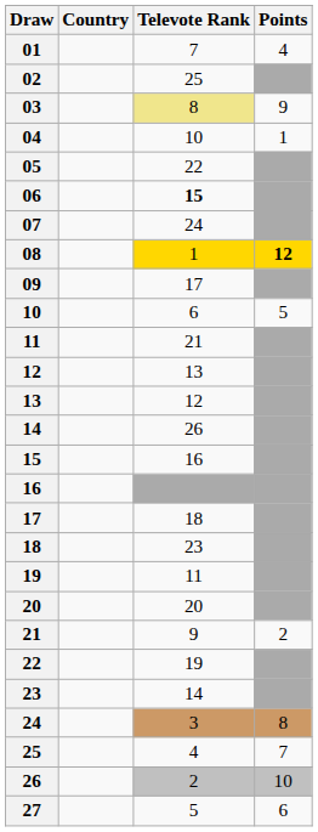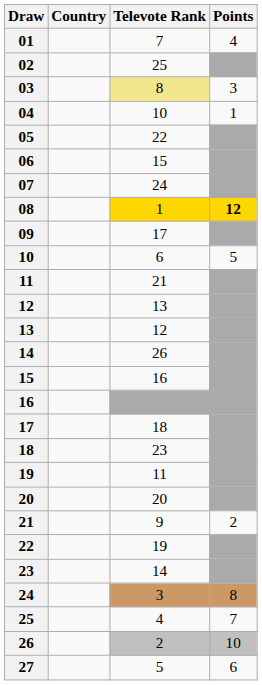03 | Points: 9 -> 3
06 | Televote Rank: bold -> normal
